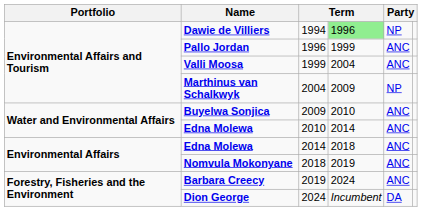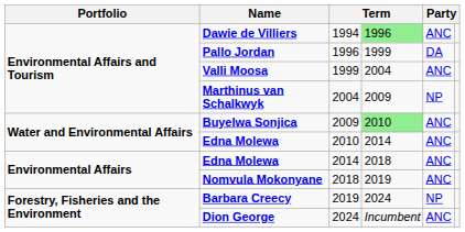Dawie de Villiers | column 5: NP -> ANC
Pallo Jordan | column 5: ANC -> DA
Buyelwa Sonjica | column 4: no background -> lightgreen background
Barbara Creecy | column 5: ANC -> NP
Dion George | column 5: DA -> ANC
